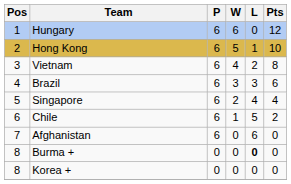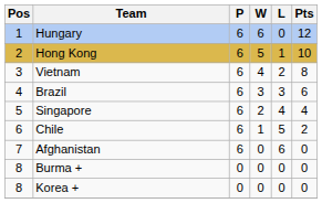Burma + | L: bold -> normal
